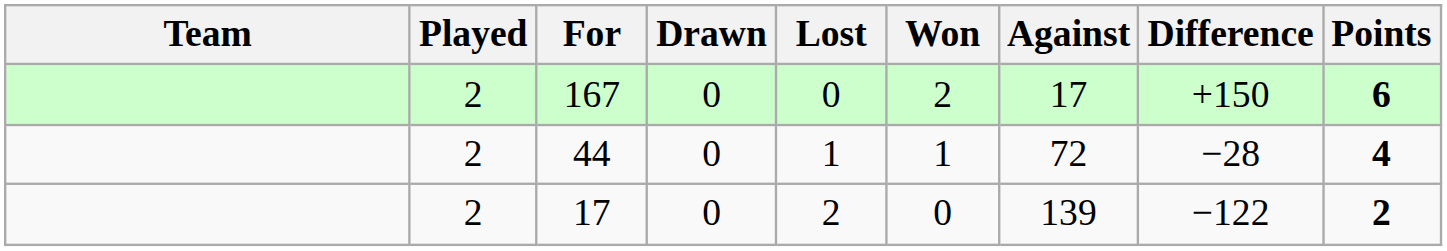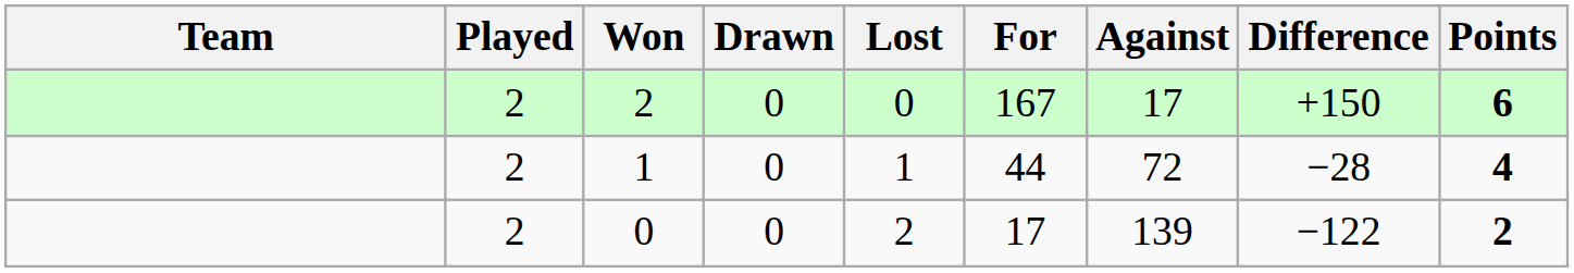columns swapped: Won <-> For
